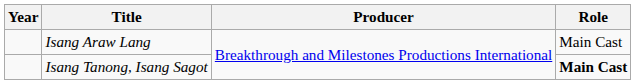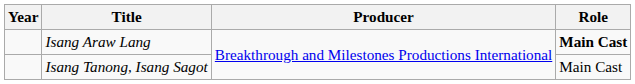Isang Araw Lang | Role: normal -> bold
Isang Tanong, Isang Sagot | Role: bold -> normal
